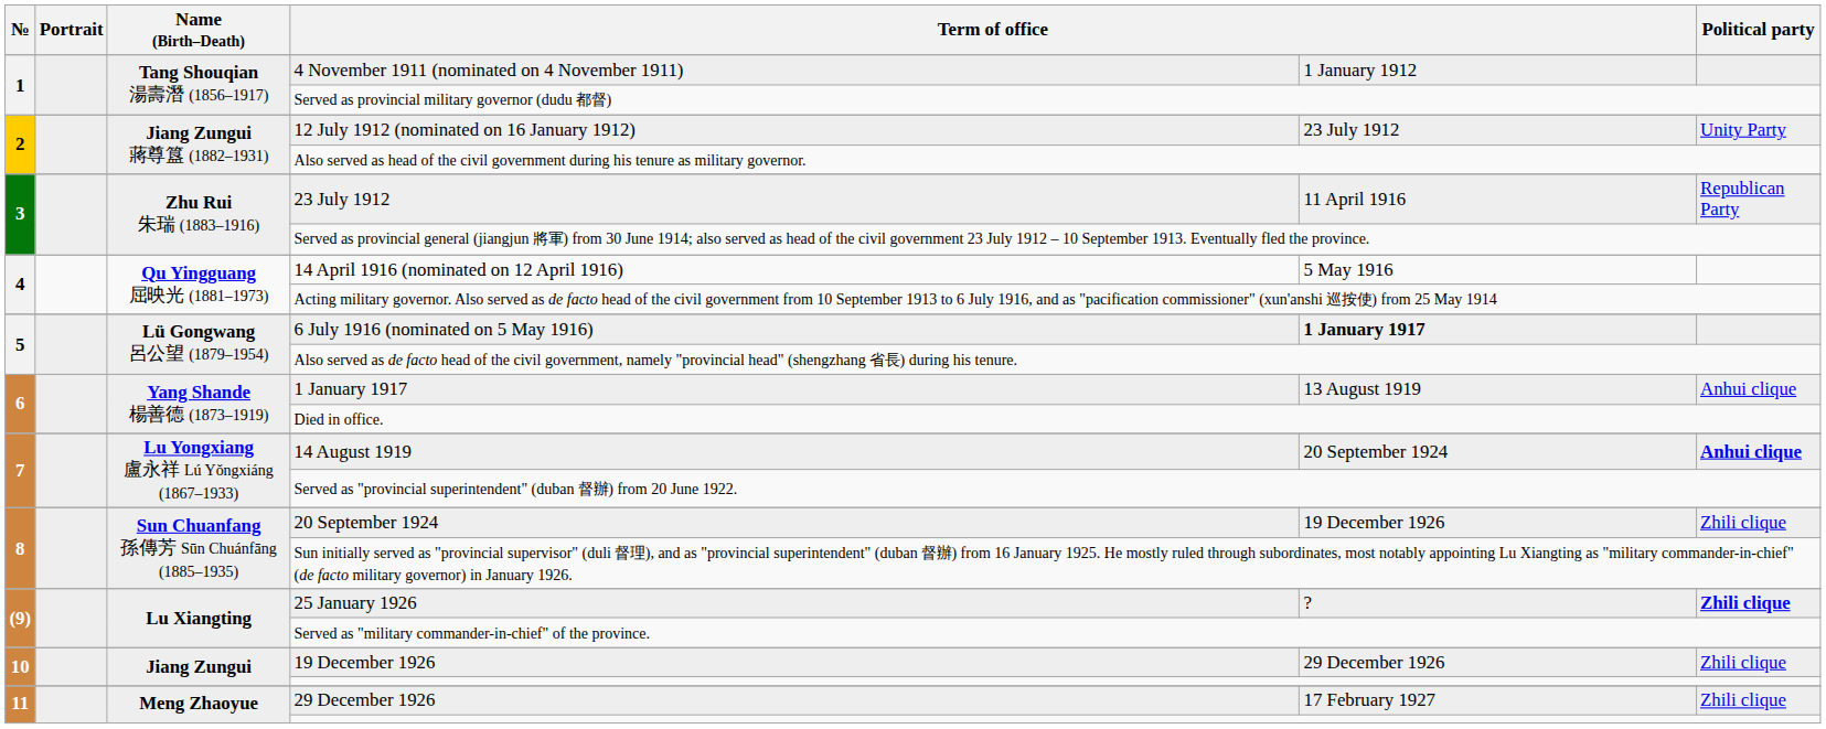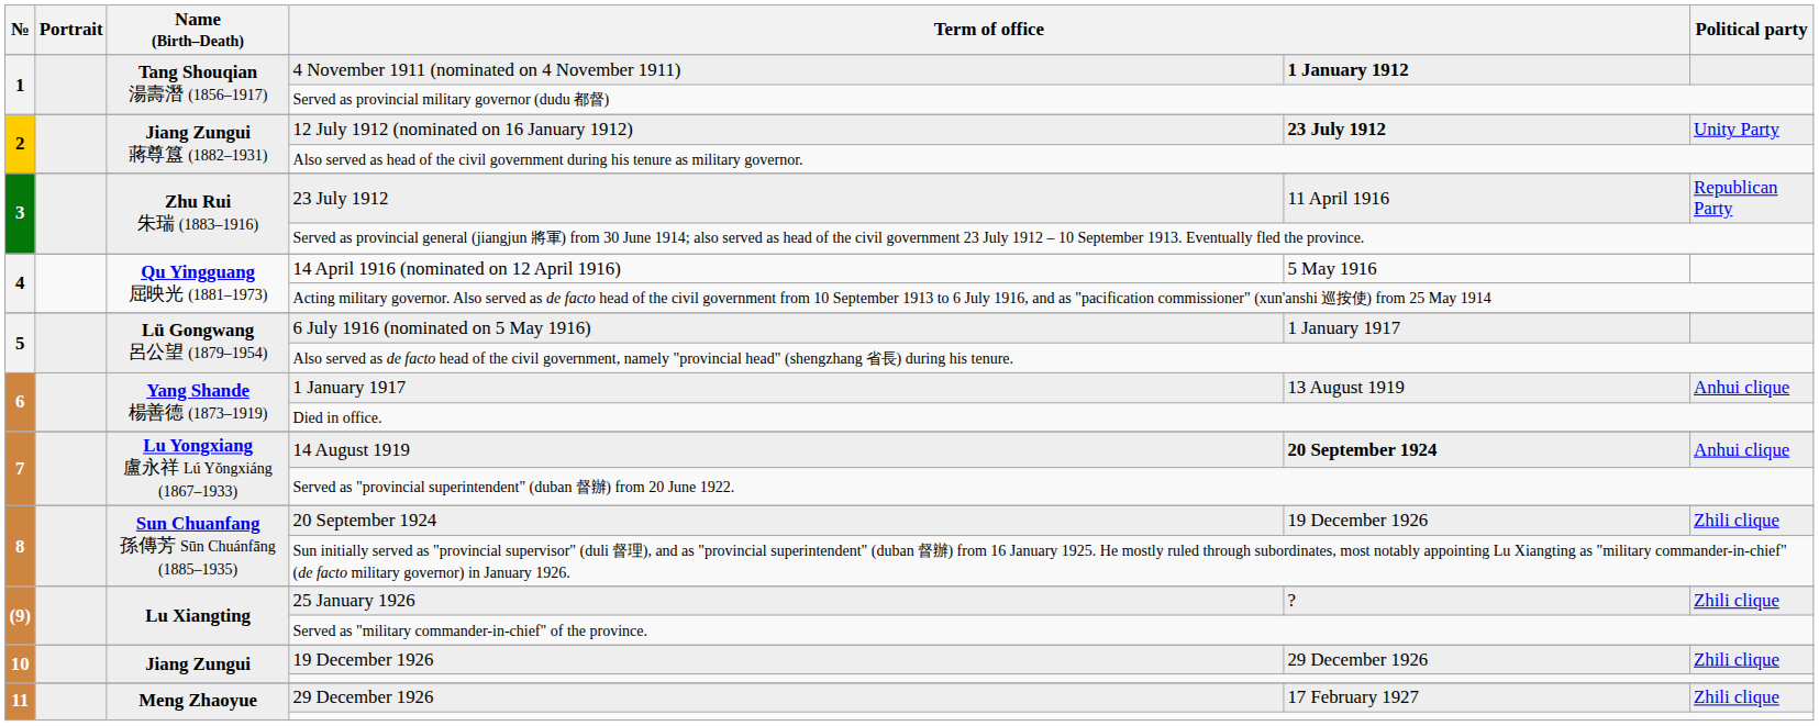4 November 1911 (nominated on 4 November 1911) | column 5: normal -> bold
12 July 1912 (nominated on 16 January 1912) | column 5: normal -> bold
6 July 1916 (nominated on 5 May 1916) | column 5: bold -> normal
14 August 1919 | column 5: normal -> bold
14 August 1919 | Political party: bold -> normal
25 January 1926 | Political party: bold -> normal
